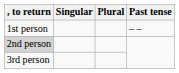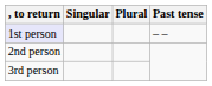1st person | , to return: no background -> lavender background
2nd person | , to return: lightgrey background -> no background
